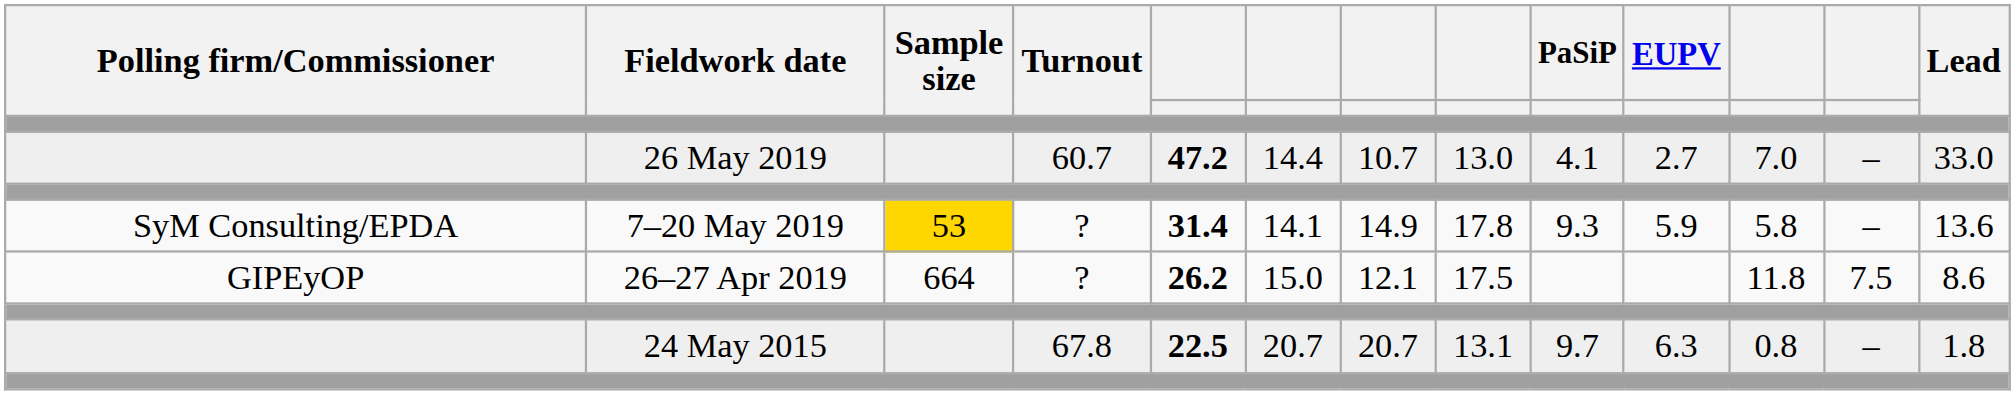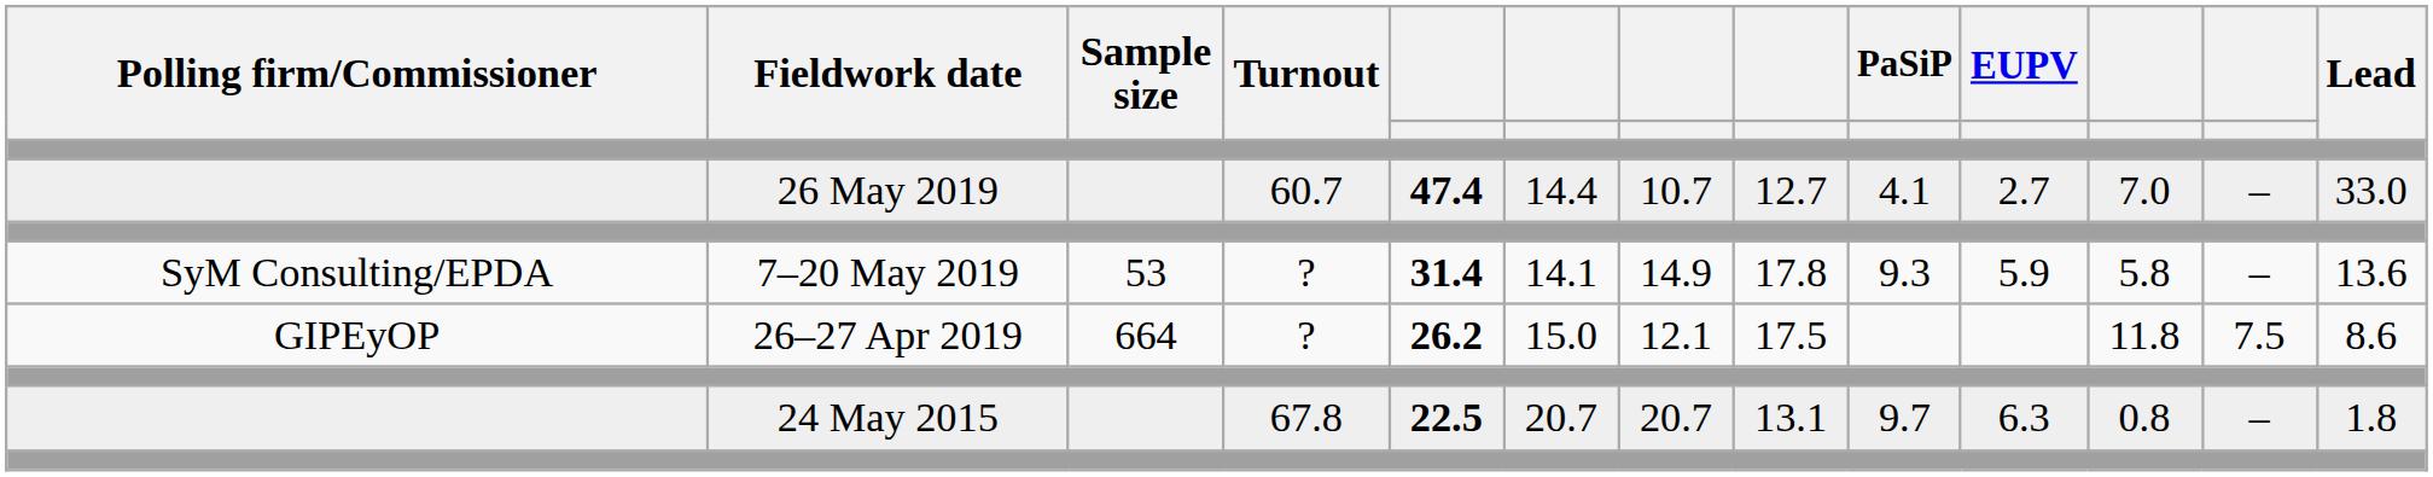26 May 2019 | column 5: 47.2 -> 47.4
26 May 2019 | column 8: 13.0 -> 12.7
7–20 May 2019 | Sample size: gold background -> no background
